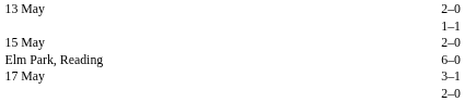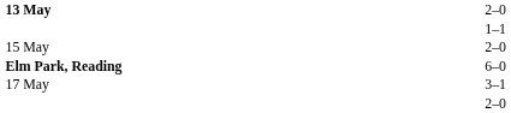13 May | column 1: normal -> bold
Elm Park, Reading | column 1: normal -> bold
